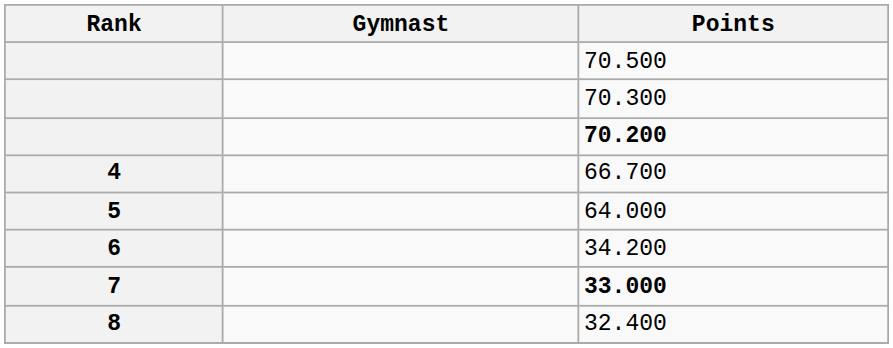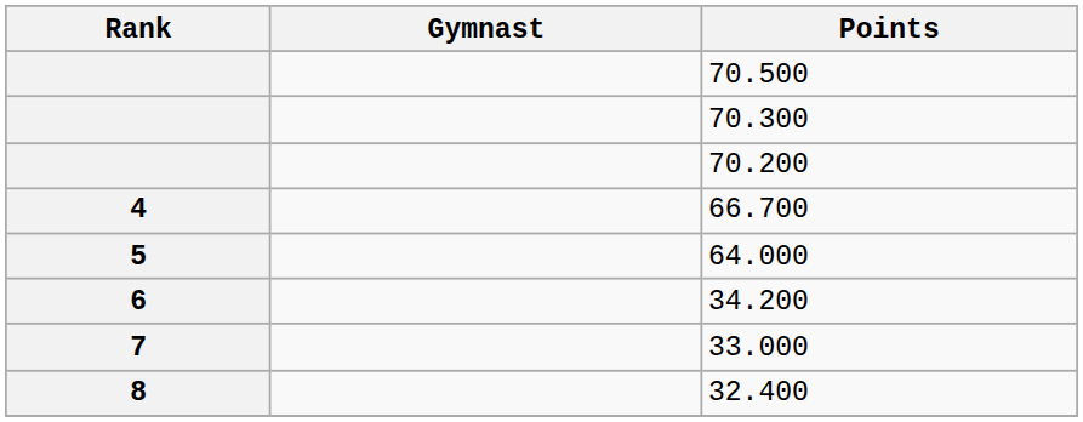70.200 | Points: bold -> normal
33.000 | Points: bold -> normal
